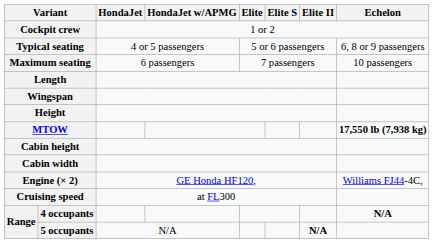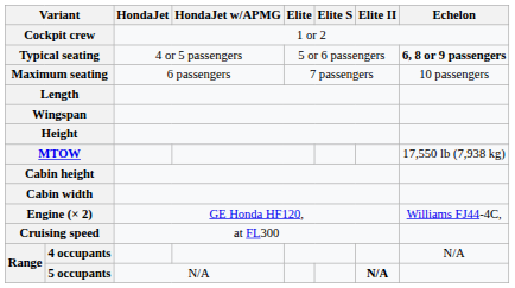Typical seating | Echelon: normal -> bold
MTOW | Echelon: bold -> normal
4 occupants | Echelon: bold -> normal
